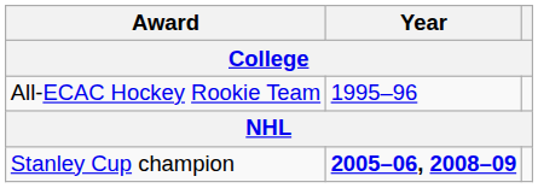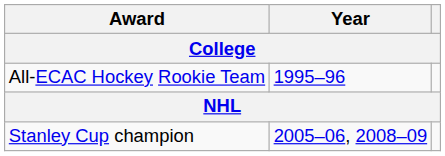Stanley Cup champion | Year: bold -> normal
